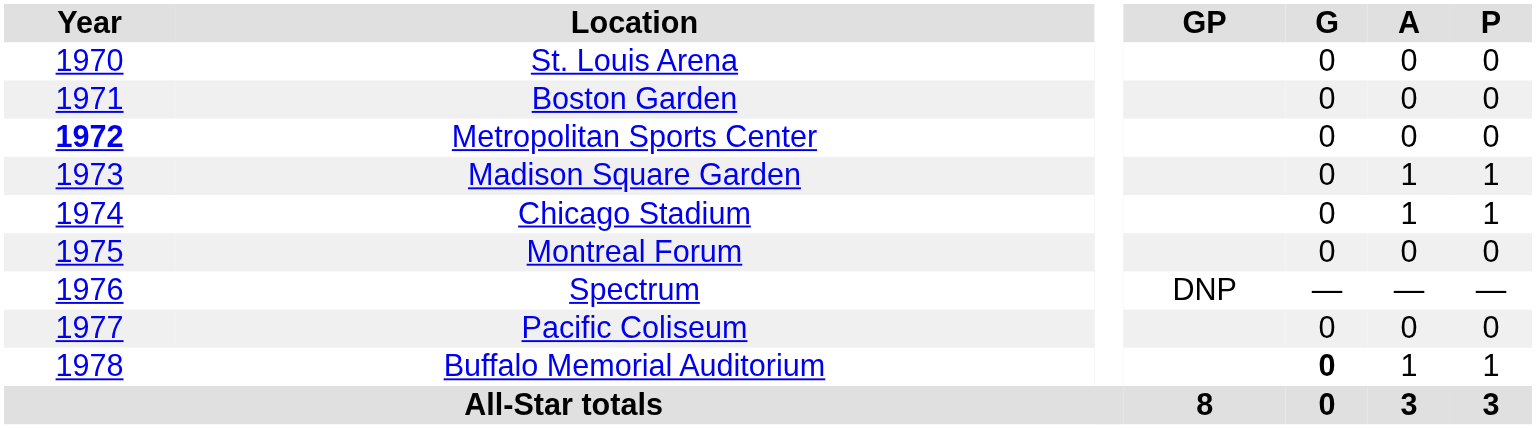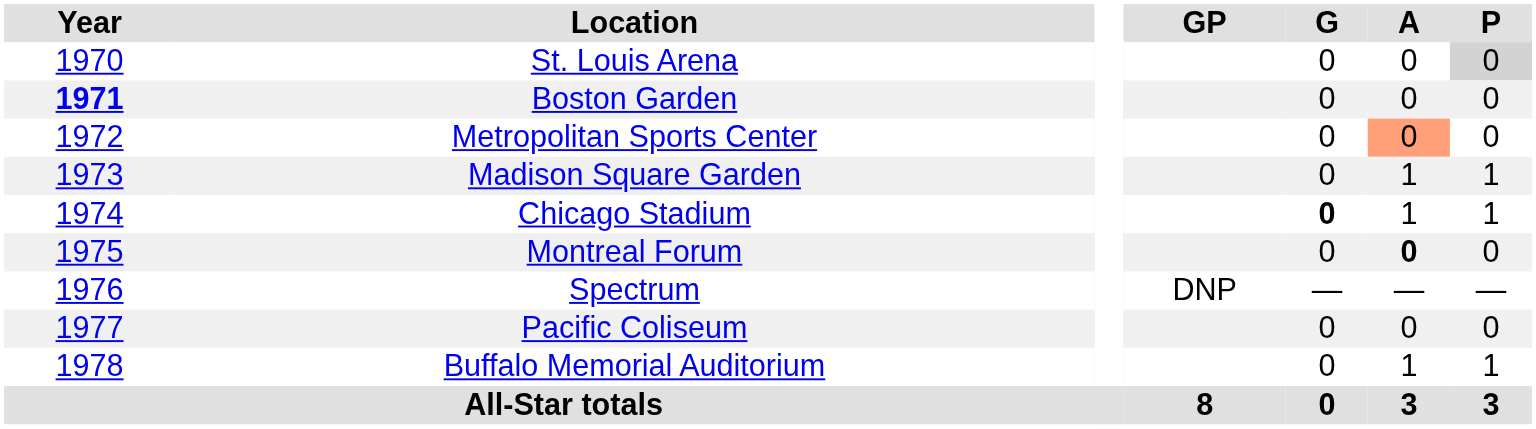St. Louis Arena | P: no background -> lightgrey background
Boston Garden | Year: normal -> bold
Metropolitan Sports Center | Year: bold -> normal
Metropolitan Sports Center | A: no background -> lightsalmon background
Chicago Stadium | G: normal -> bold
Montreal Forum | A: normal -> bold
Buffalo Memorial Auditorium | G: bold -> normal
